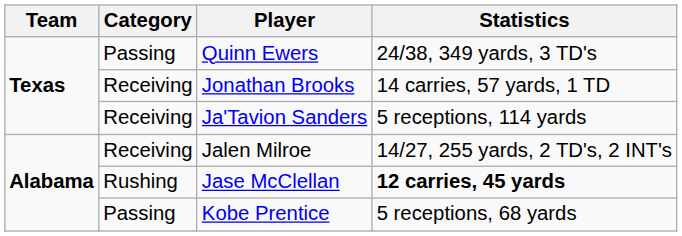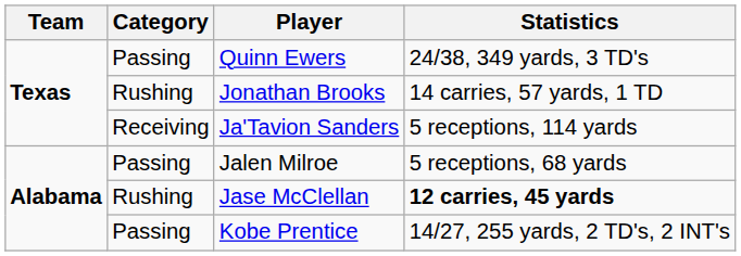Jonathan Brooks | Category: Receiving -> Rushing
Jalen Milroe | Category: Receiving -> Passing
Jalen Milroe | Statistics: 14/27, 255 yards, 2 TD's, 2 INT's -> 5 receptions, 68 yards
Kobe Prentice | Statistics: 5 receptions, 68 yards -> 14/27, 255 yards, 2 TD's, 2 INT's
